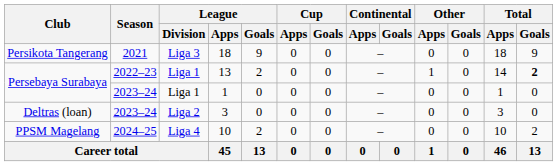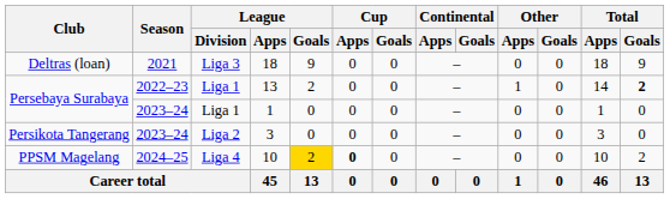row 3 | Club: Persikota Tangerang -> Deltras (loan)
row 6 | Club: Deltras (loan) -> Persikota Tangerang
row 7 | League / Goals: no background -> gold background
row 7 | Cup / Apps: normal -> bold
